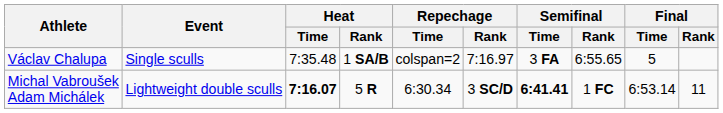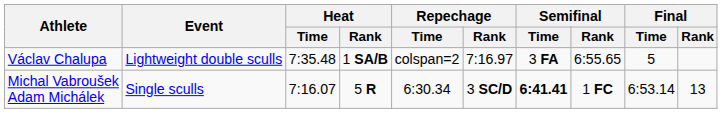Václav Chalupa | Event: Single sculls -> Lightweight double sculls
Michal Vabroušek Adam Michálek | Event: Lightweight double sculls -> Single sculls
Michal Vabroušek Adam Michálek | Heat / Time: bold -> normal
Michal Vabroušek Adam Michálek | Final / Rank: 11 -> 13
